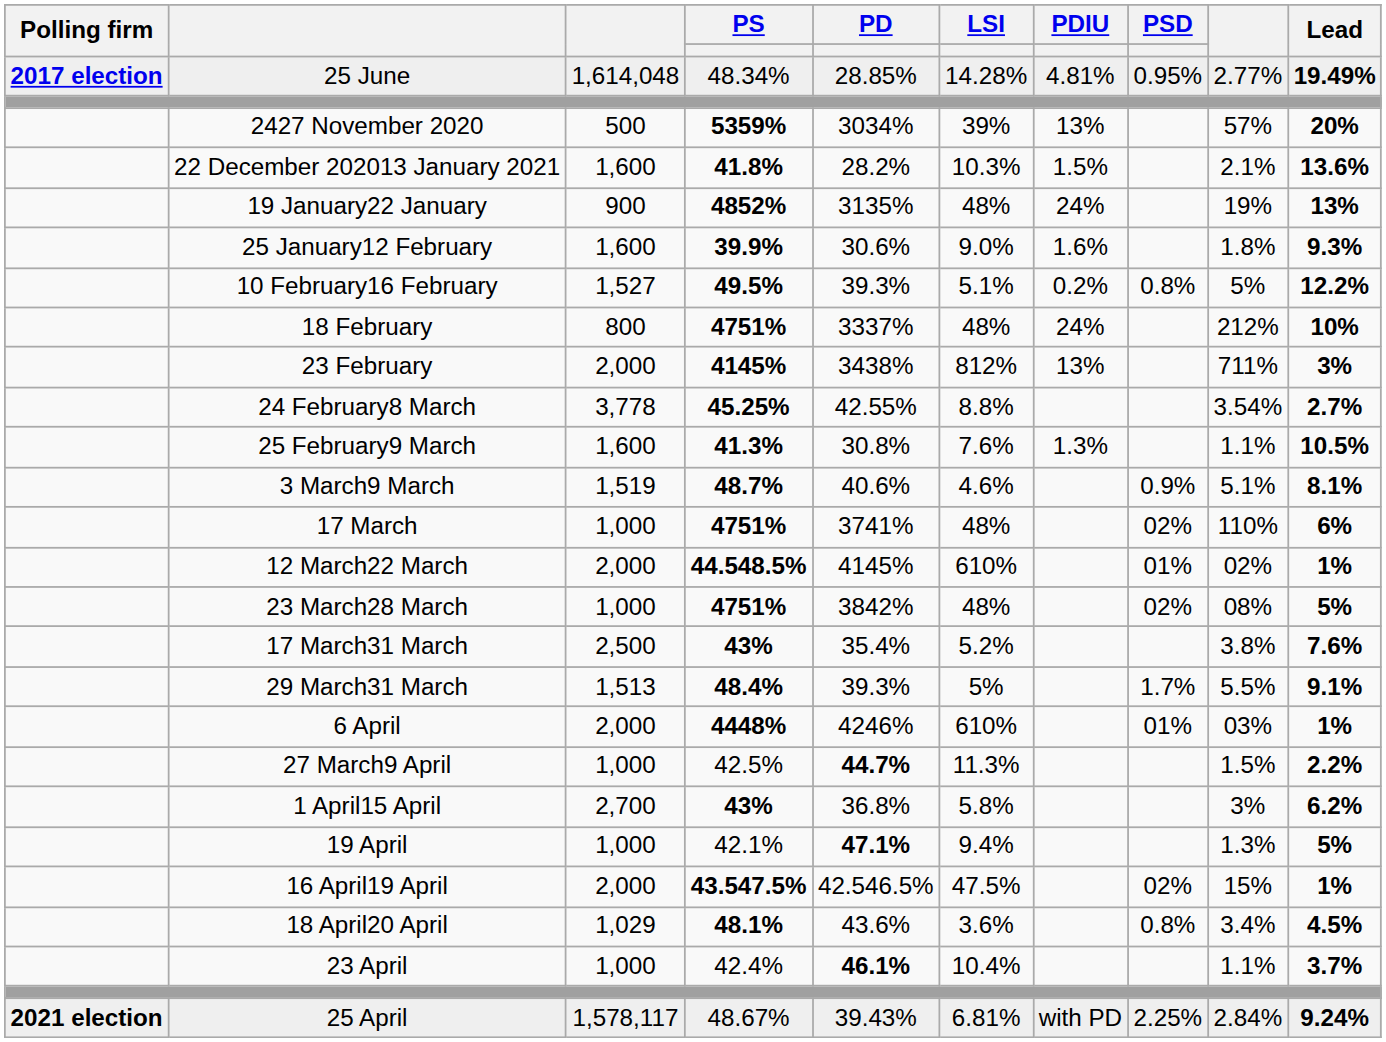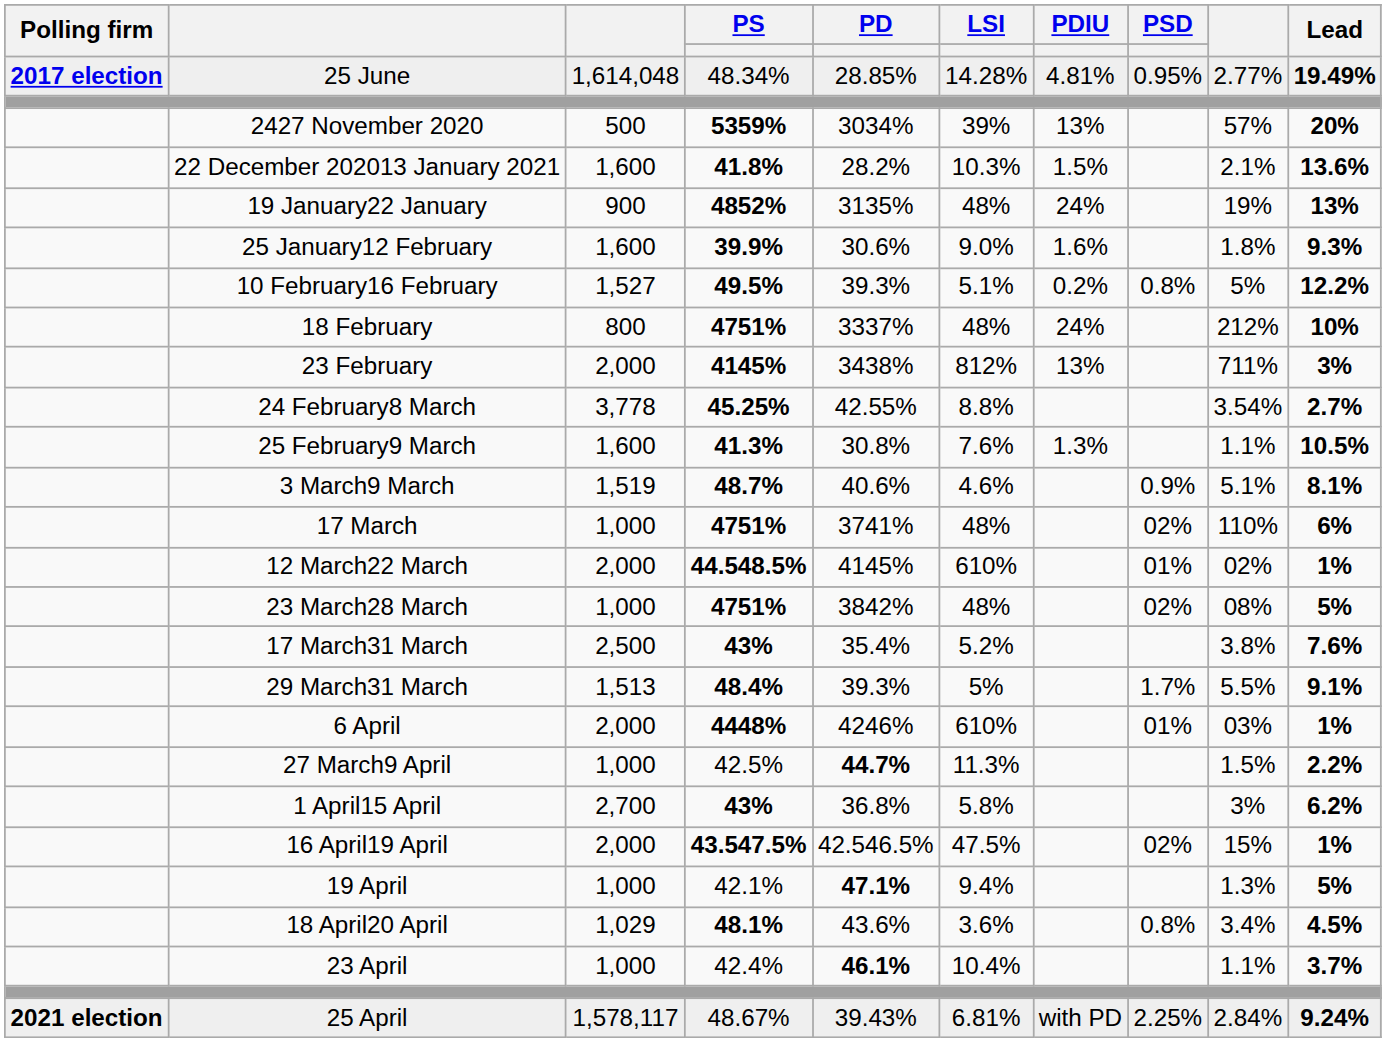rows swapped: 16 April19 April <-> 19 April
